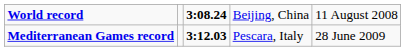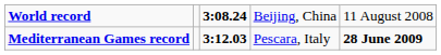Mediterranean Games record | column 5: normal -> bold
